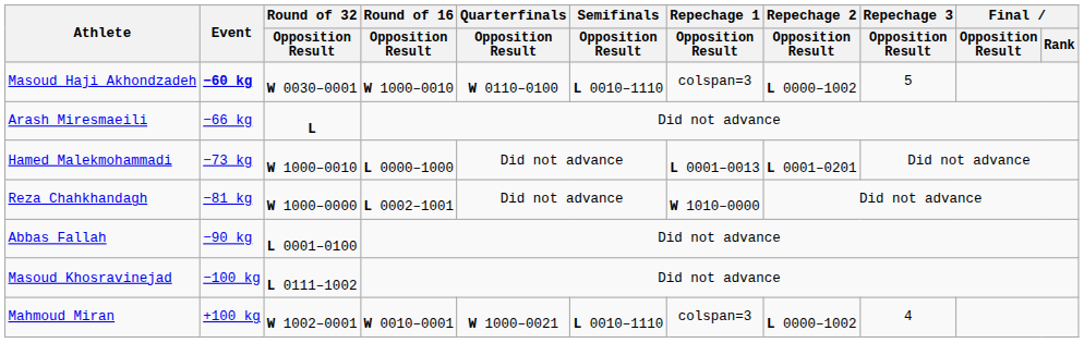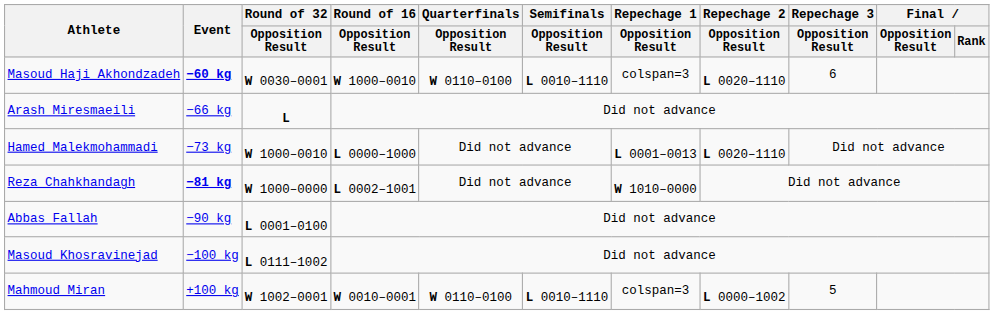Masoud Haji Akhondzadeh | Repechage 2 / Opposition Result: L 0000–1002 -> L 0020–1110
Masoud Haji Akhondzadeh | Repechage 3 / Opposition Result: 5 -> 6
Hamed Malekmohammadi | Repechage 2 / Opposition Result: L 0001–0201 -> L 0020–1110
Reza Chahkhandagh | Event: normal -> bold
Mahmoud Miran | Quarterfinals / Opposition Result: W 1000–0021 -> W 0110–0100
Mahmoud Miran | Repechage 3 / Opposition Result: 4 -> 5
